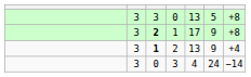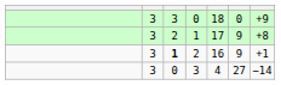row 2 | column 5: 13 -> 18
row 2 | column 6: 5 -> 0
row 2 | column 7: +8 -> +9
row 3 | column 3: bold -> normal
row 4 | column 5: 13 -> 16
row 4 | column 7: +4 -> +1
row 5 | column 6: 24 -> 27
